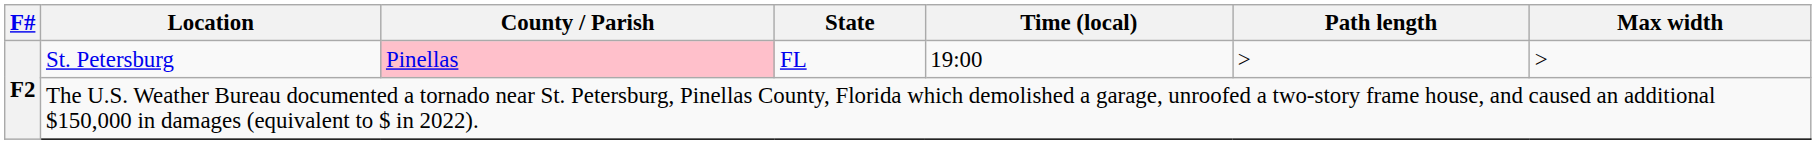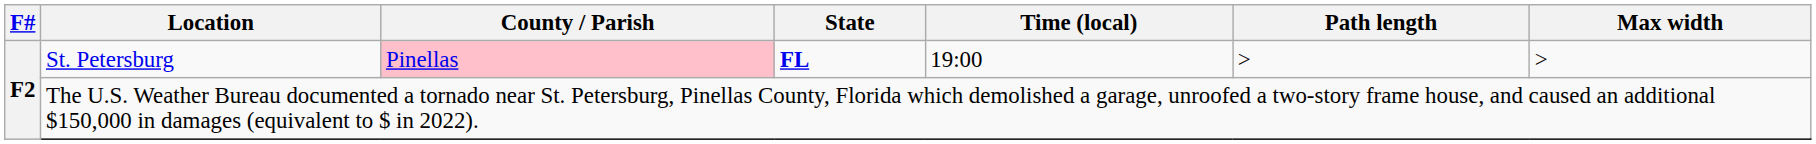St. Petersburg | State: normal -> bold
